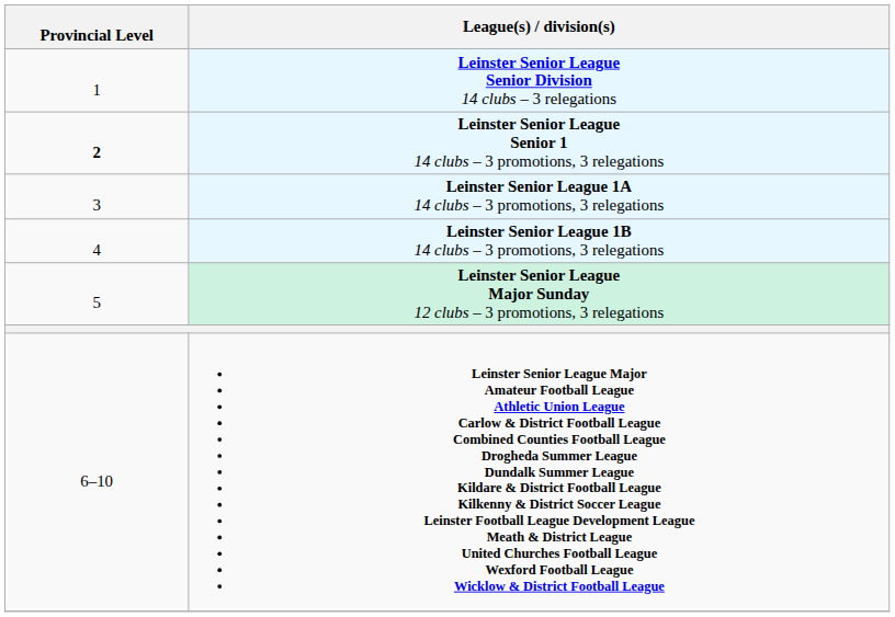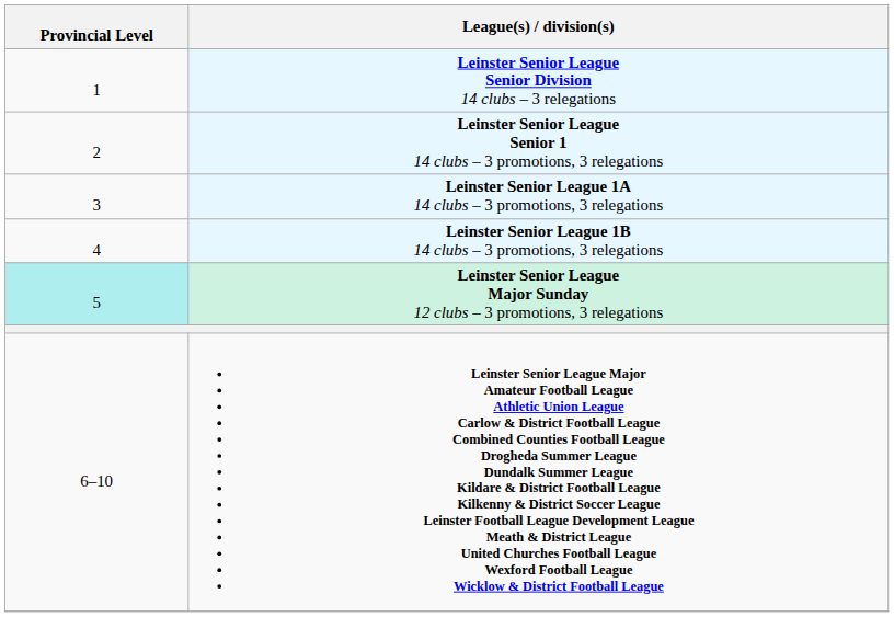row 3 | Provincial Level: bold -> normal
row 6 | Provincial Level: no background -> paleturquoise background
